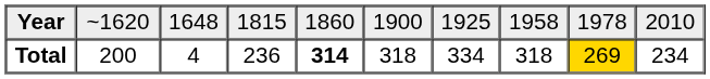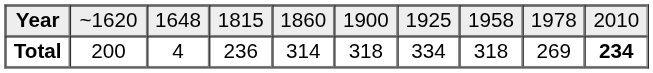row 2 | column 5: bold -> normal
row 2 | column 9: gold background -> no background
row 2 | column 10: normal -> bold
